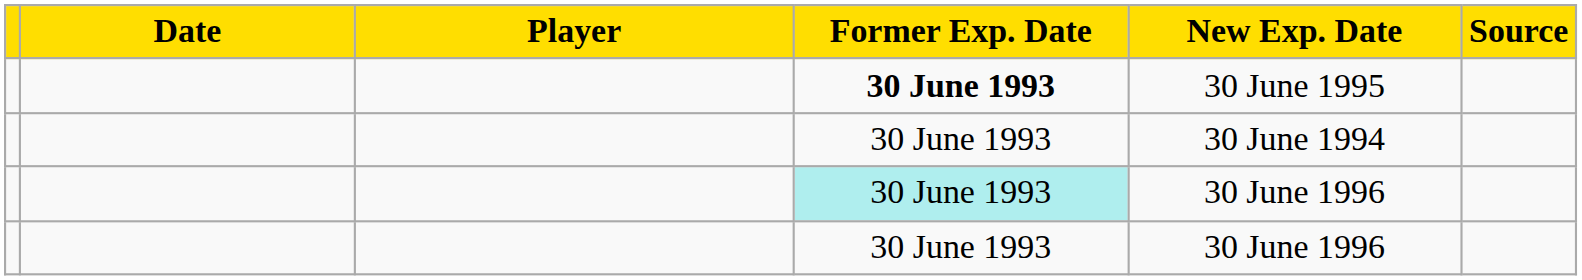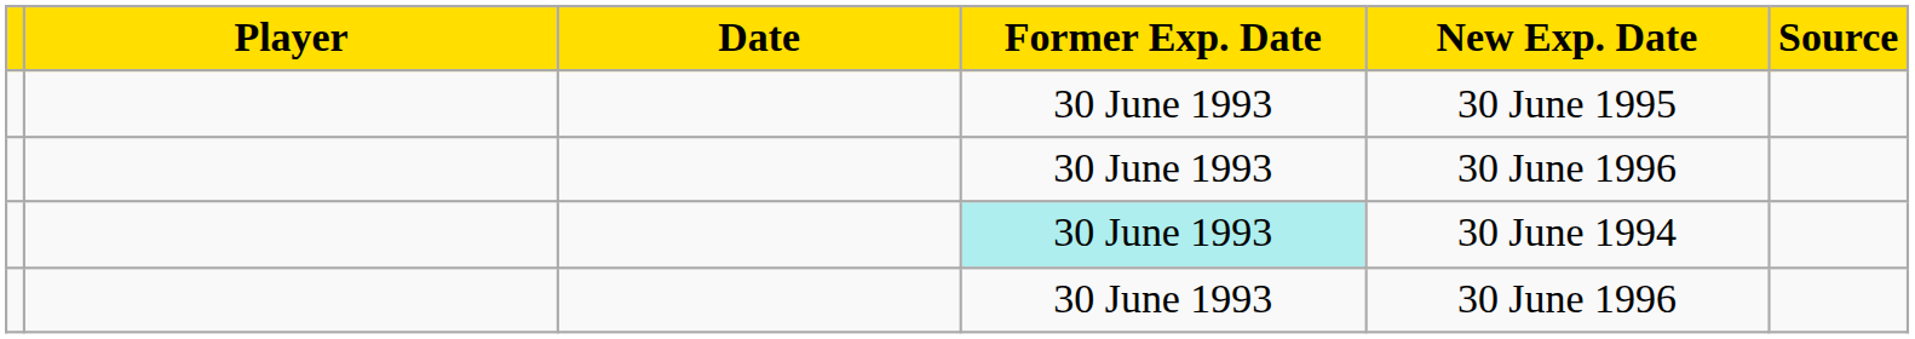columns swapped: Player <-> Date
row 2 | Former Exp. Date: bold -> normal
row 3 | New Exp. Date: 30 June 1994 -> 30 June 1996
row 4 | New Exp. Date: 30 June 1996 -> 30 June 1994
